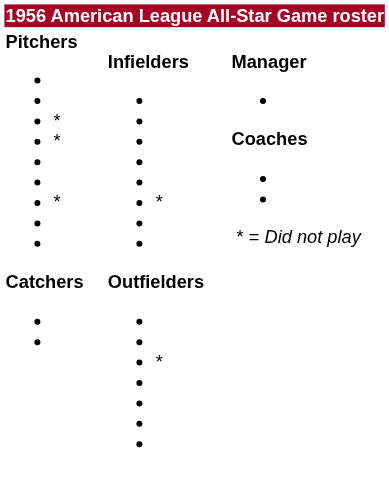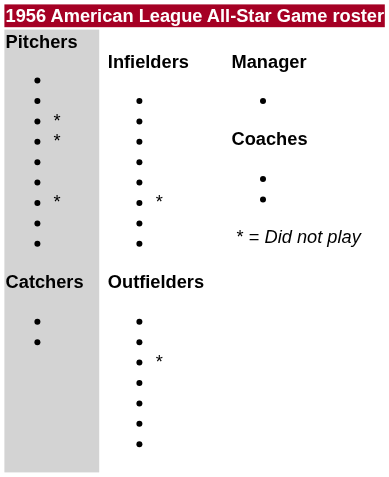Pitchers * * * Catchers | column 1: no background -> lightgrey background
